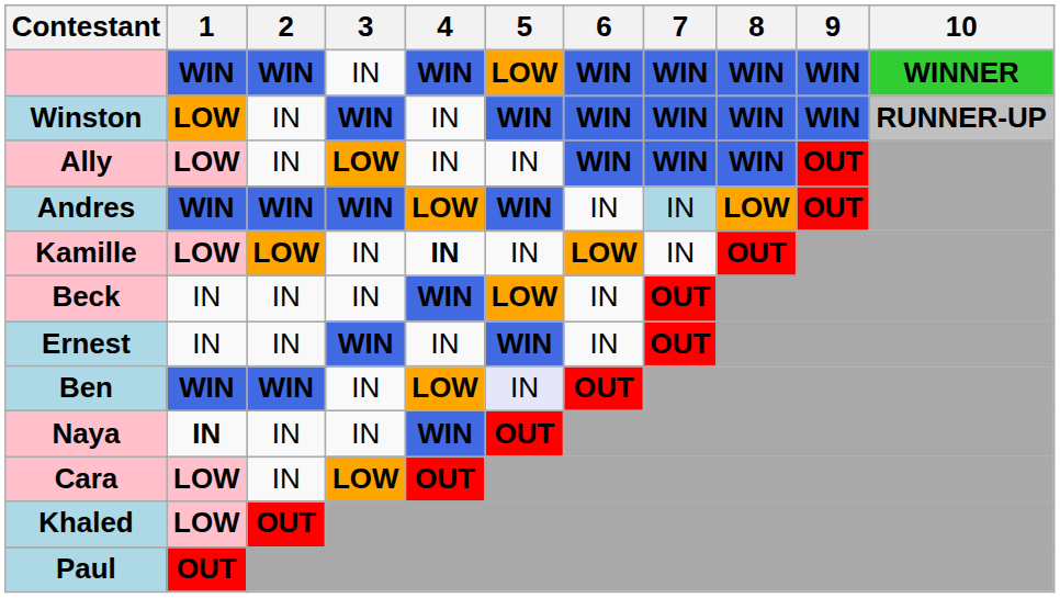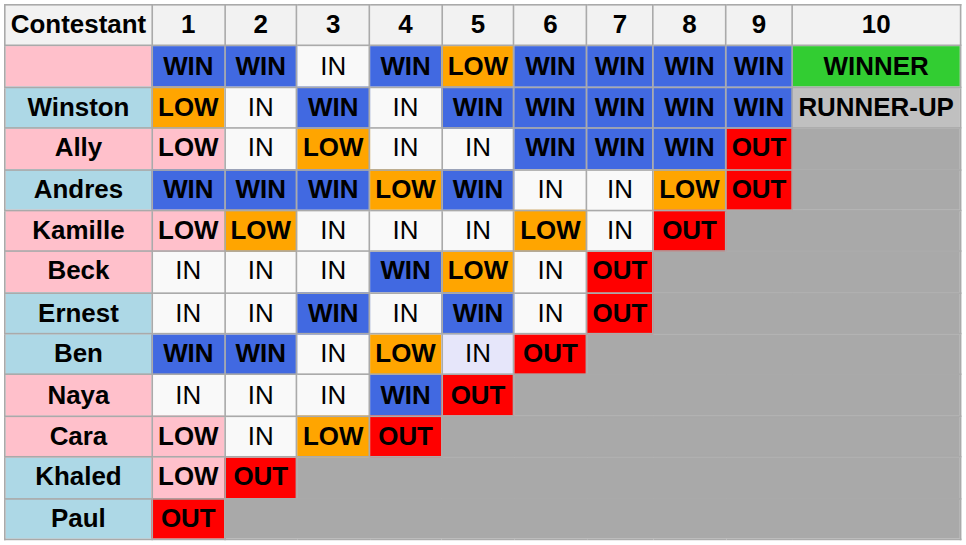Andres | 7: lightblue background -> no background
Kamille | 4: bold -> normal
Naya | 1: bold -> normal
